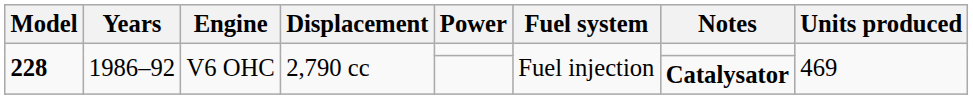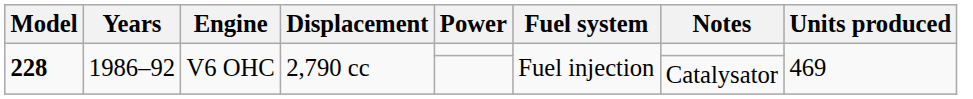row 3 | Notes: bold -> normal
